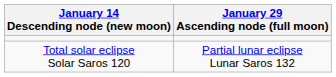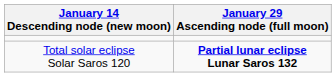row 3 | January 29 Ascending node (full moon): normal -> bold
